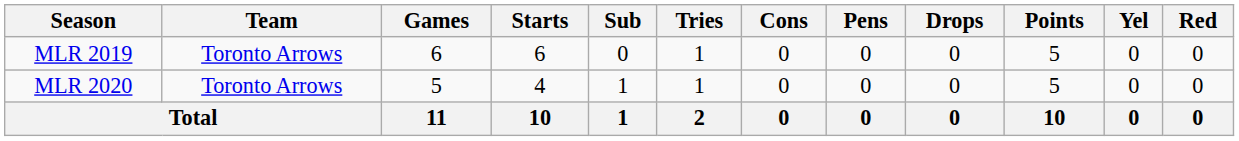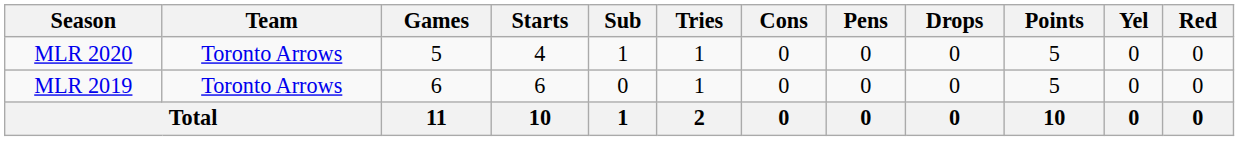rows swapped: MLR 2019 <-> MLR 2020
